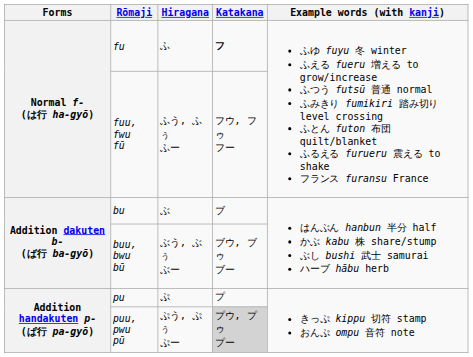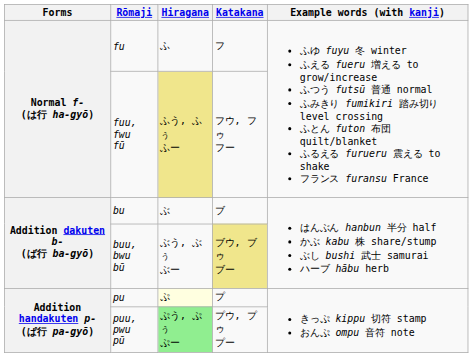fu | Katakana: bold -> normal
fuu, fwu fū | Hiragana: no background -> khaki background
buu, bwu bū | Katakana: no background -> khaki background
pu | Hiragana: no background -> lightyellow background
puu, pwu pū | Hiragana: no background -> lightgreen background
puu, pwu pū | Katakana: lightgrey background -> no background
